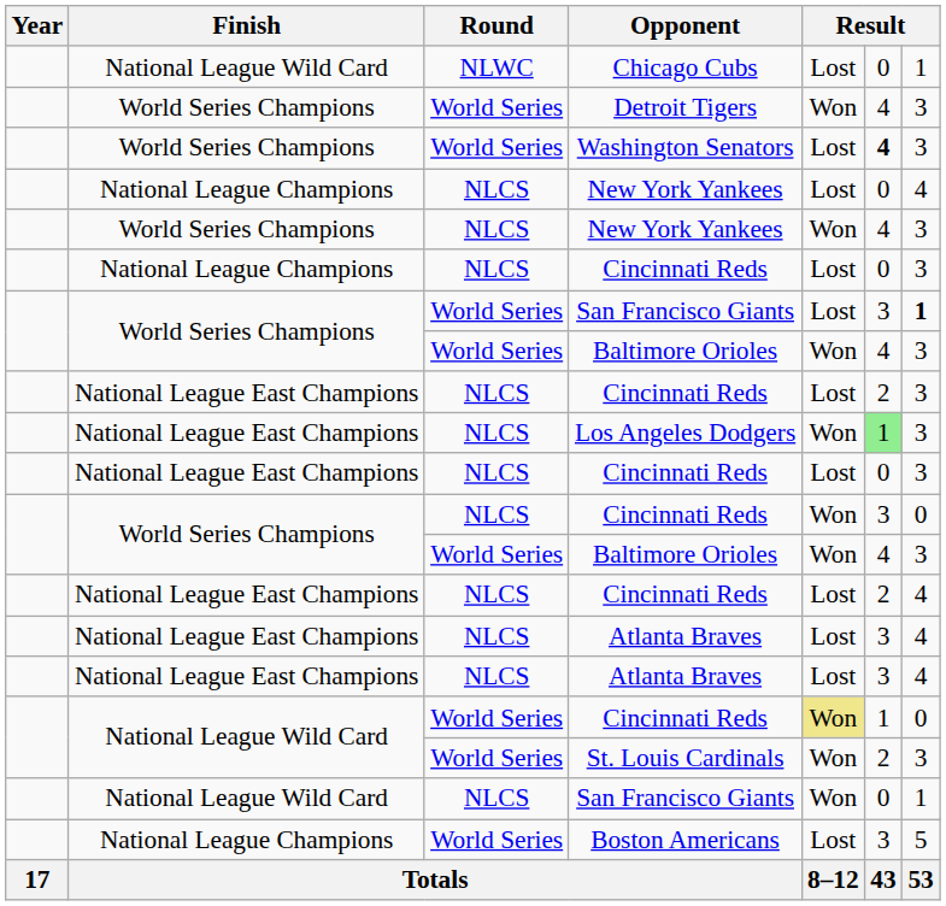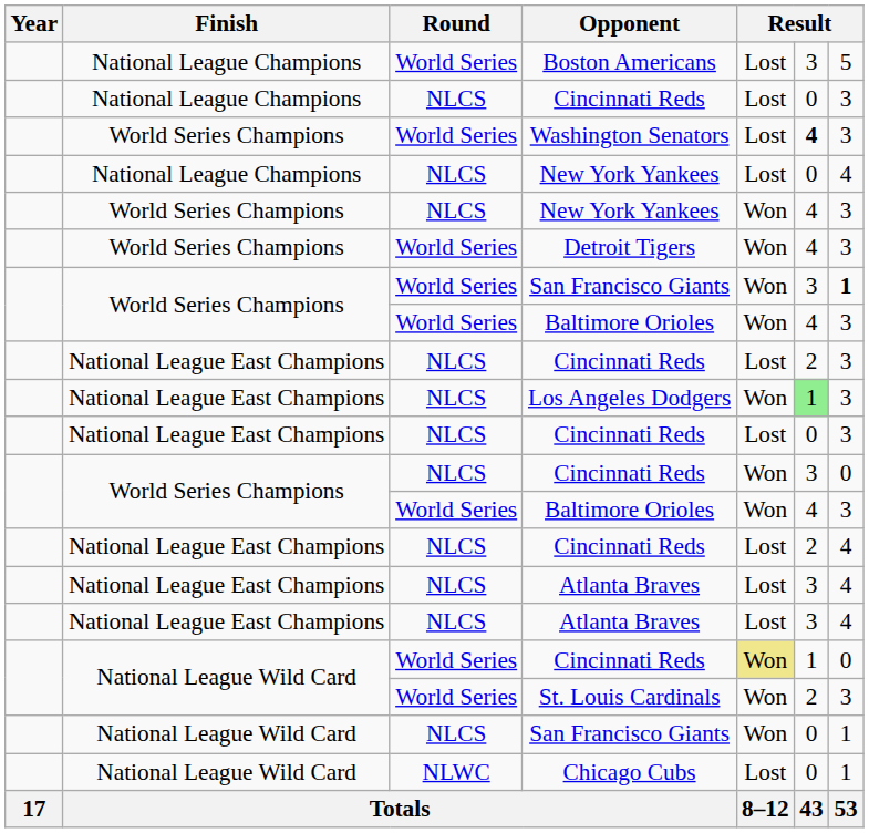rows swapped: Boston Americans <-> Chicago Cubs
rows swapped: Detroit Tigers <-> National League Champions / Cincinnati Reds
World Series Champions / San Francisco Giants | column 5: Lost -> Won
